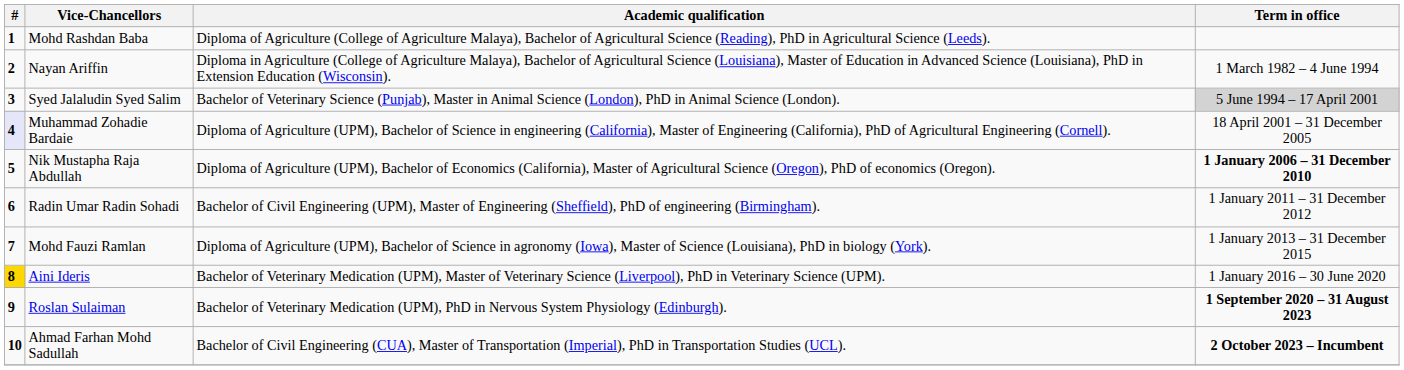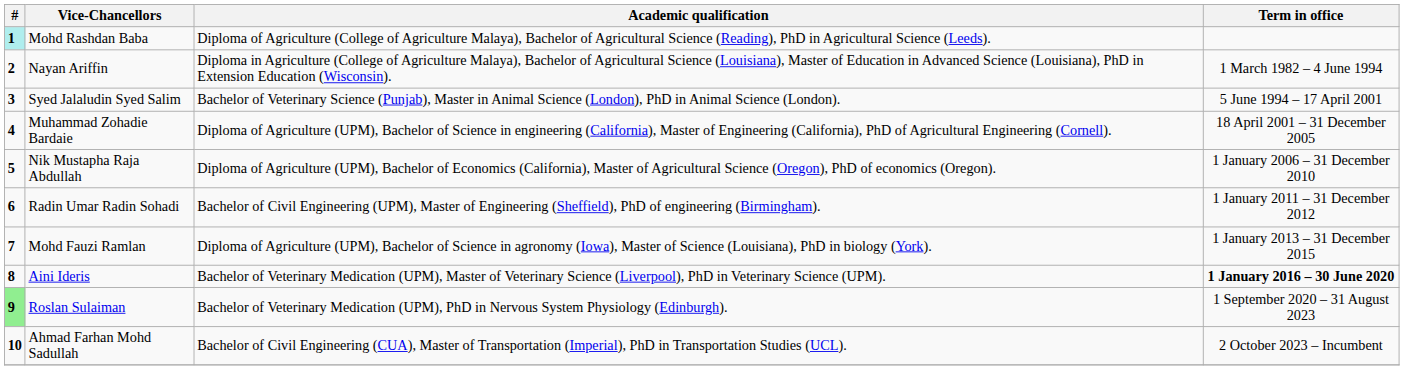Mohd Rashdan Baba | #: no background -> paleturquoise background
Syed Jalaludin Syed Salim | Term in office: lightgrey background -> no background
Muhammad Zohadie Bardaie | #: lavender background -> no background
Nik Mustapha Raja Abdullah | Term in office: bold -> normal
Aini Ideris | #: gold background -> no background
Aini Ideris | Term in office: normal -> bold
Roslan Sulaiman | #: no background -> lightgreen background
Roslan Sulaiman | Term in office: bold -> normal
Ahmad Farhan Mohd Sadullah | Term in office: bold -> normal
